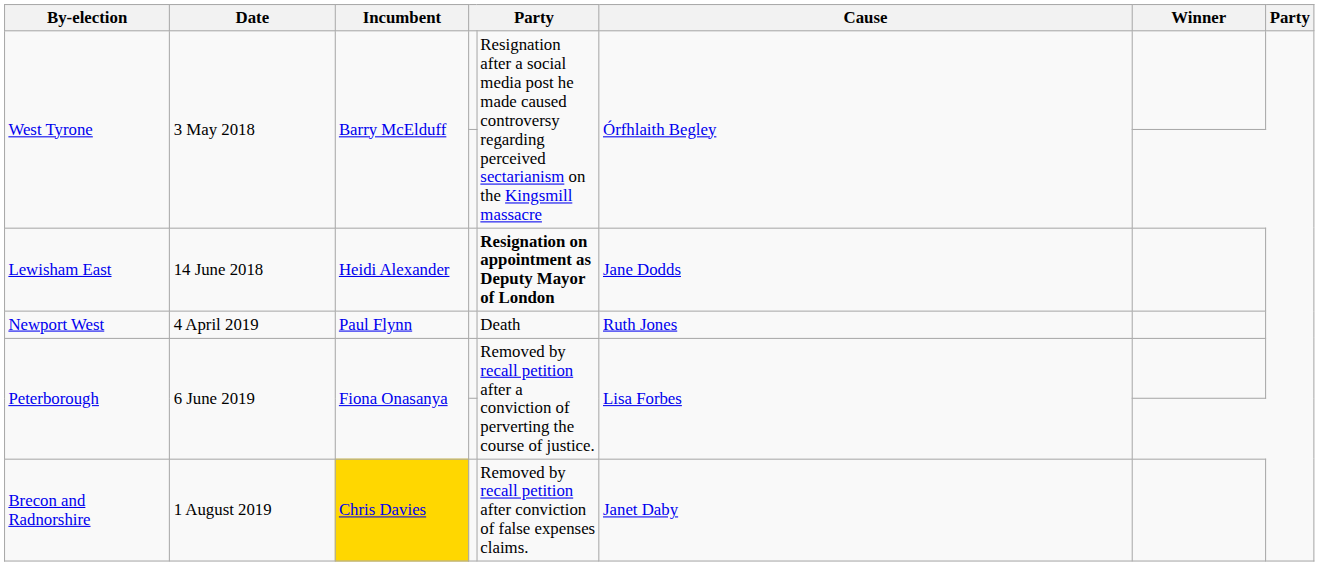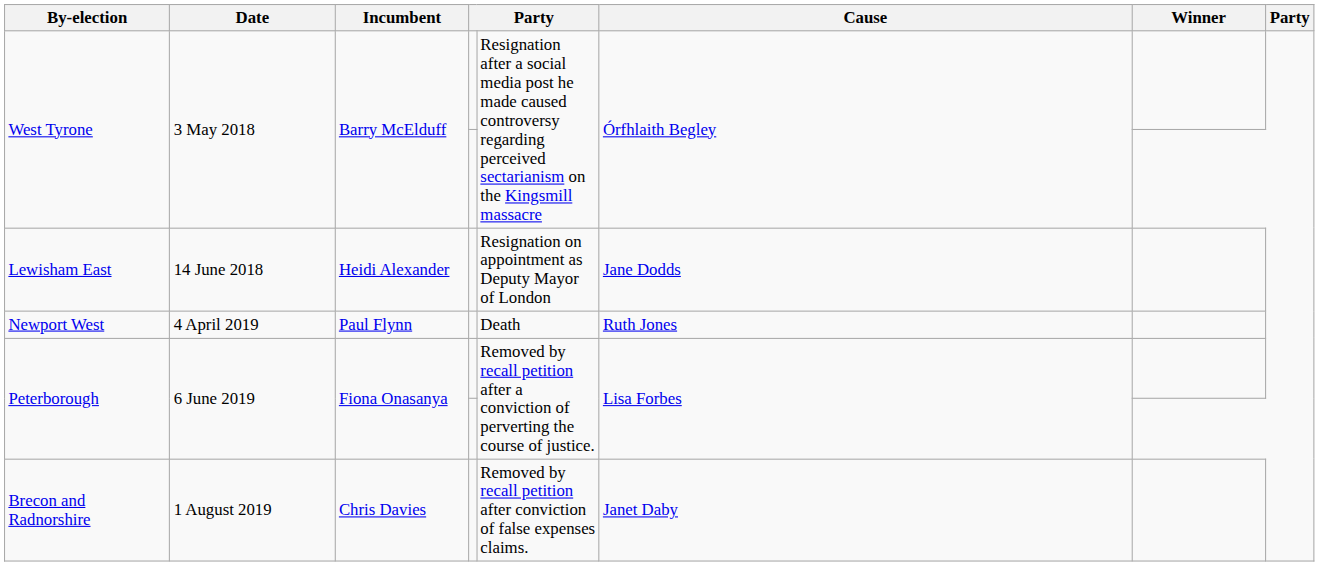Lewisham East | column 5: bold -> normal
Brecon and Radnorshire | Incumbent: gold background -> no background
